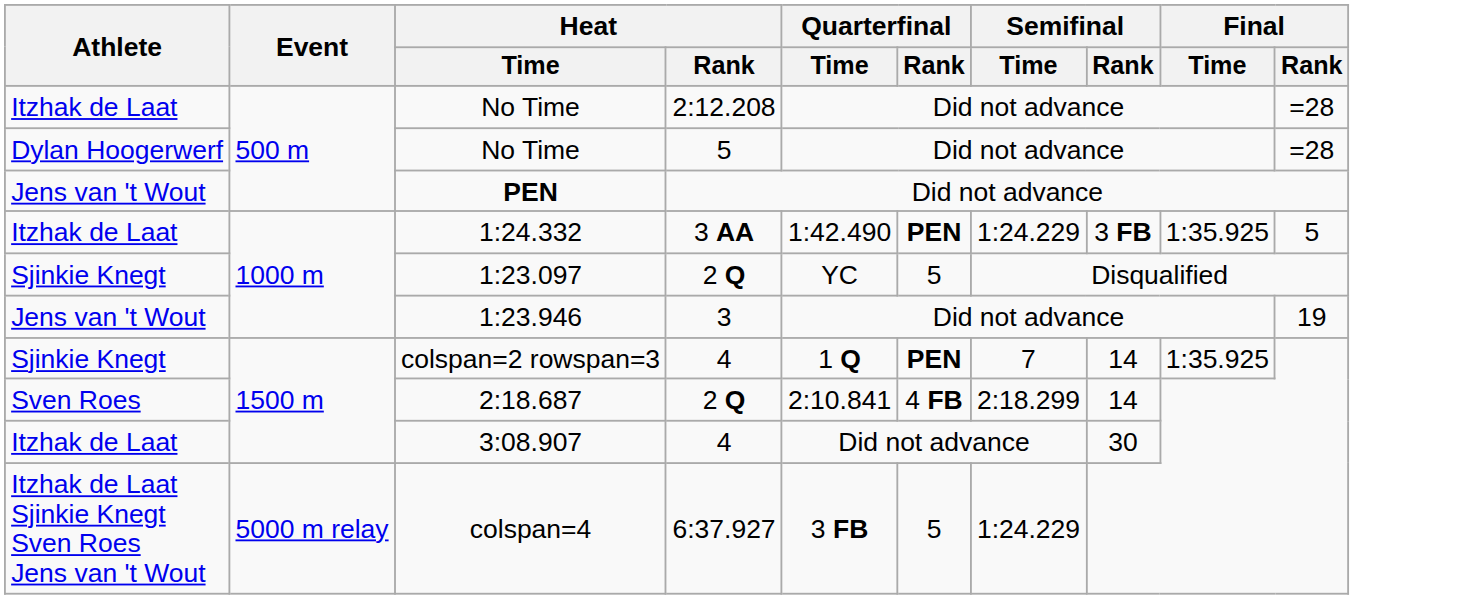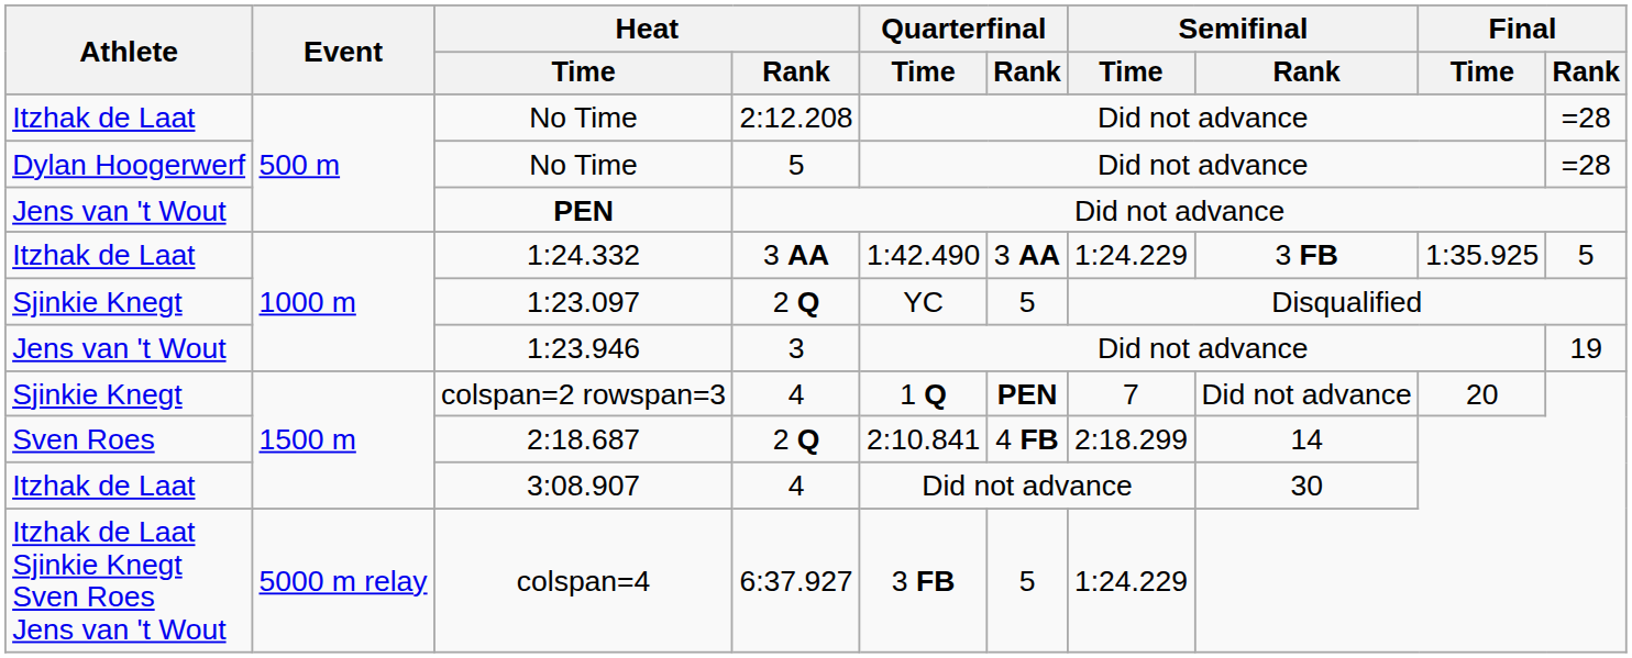1:24.332 | Quarterfinal / Rank: PEN -> 3 AA
colspan=2 rowspan=3 | Semifinal / Rank: 14 -> Did not advance
colspan=2 rowspan=3 | Final / Time: 1:35.925 -> 20
